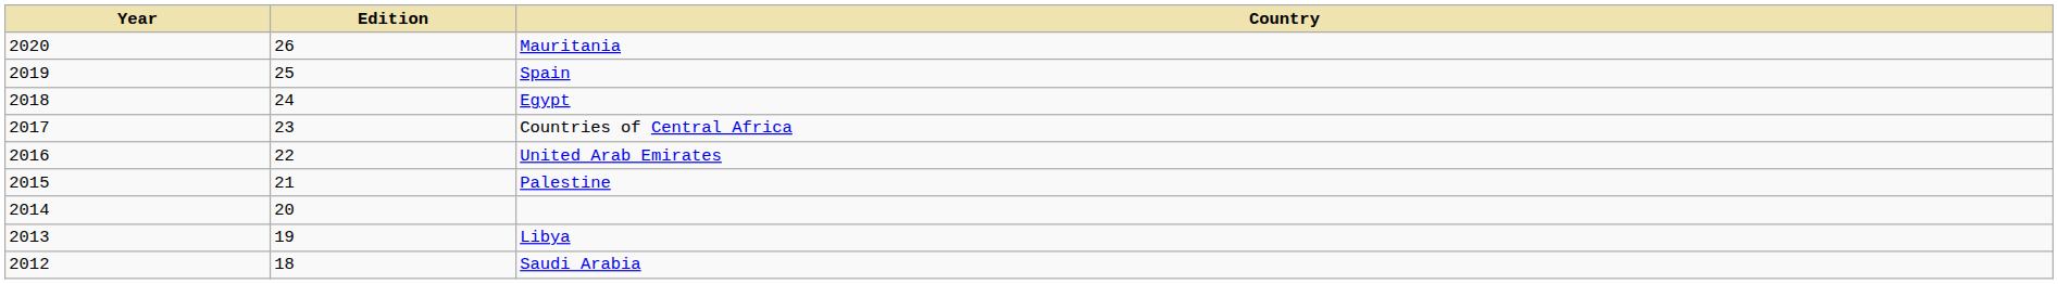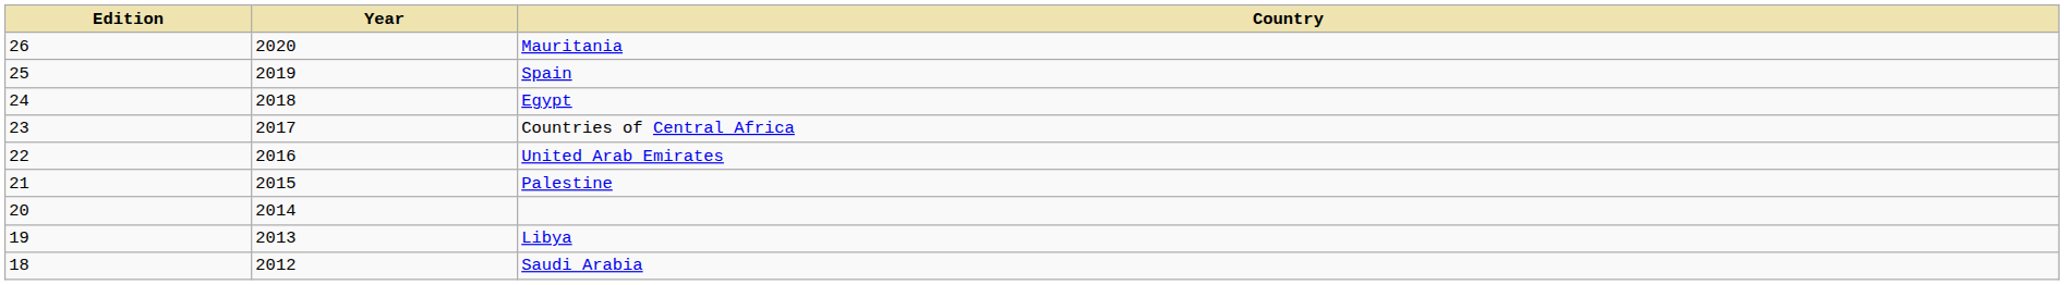columns swapped: Year <-> Edition
